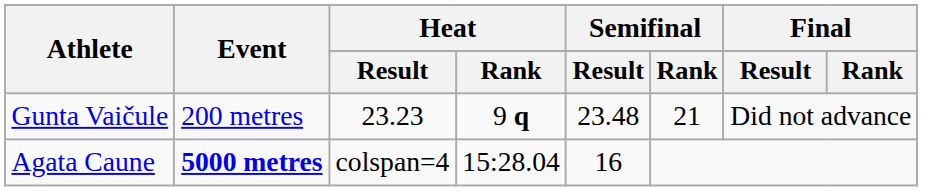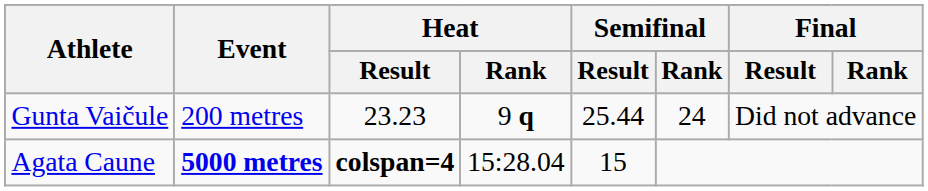Gunta Vaičule | Semifinal / Result: 23.48 -> 25.44
Gunta Vaičule | Semifinal / Rank: 21 -> 24
Agata Caune | Heat / Result: normal -> bold
Agata Caune | Semifinal / Result: 16 -> 15
